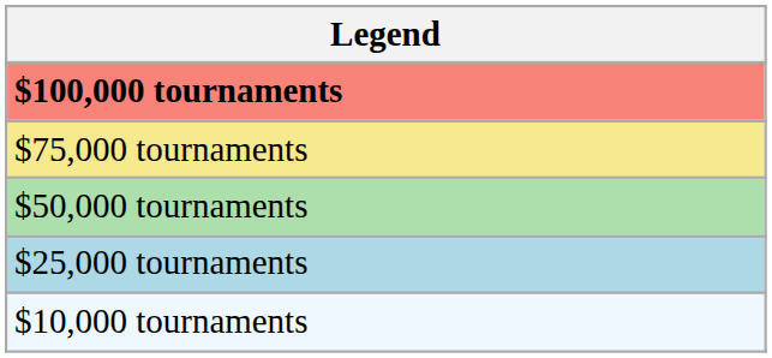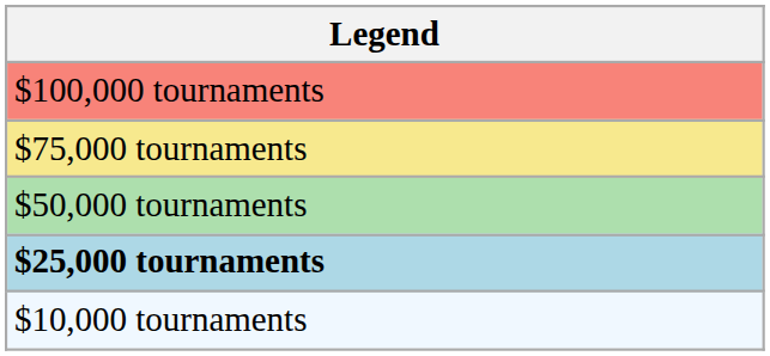row 2 | column 1: bold -> normal
row 5 | column 1: normal -> bold
